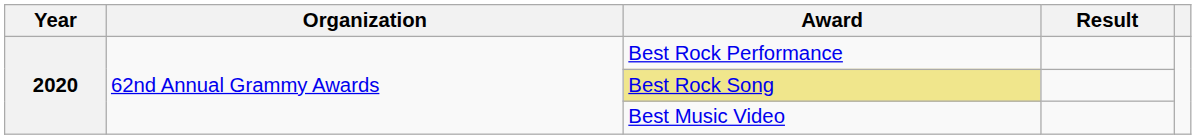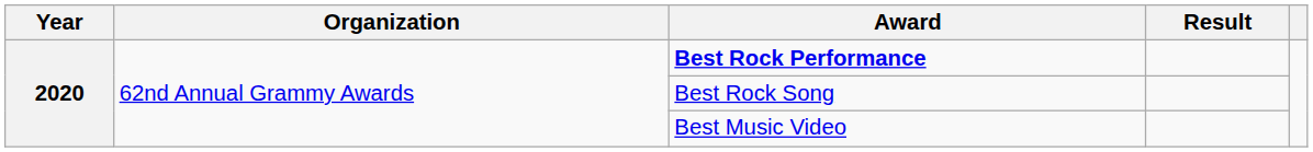Best Rock Performance | Award: normal -> bold
Best Rock Song | Award: khaki background -> no background
